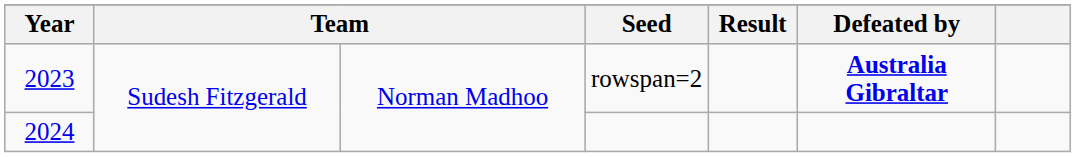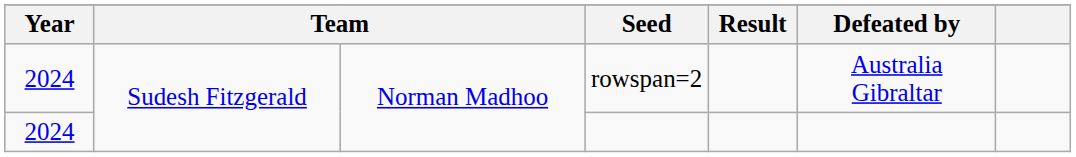rowspan=2 | Year: 2023 -> 2024
rowspan=2 | Defeated by: bold -> normal
